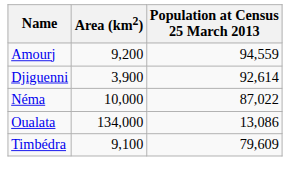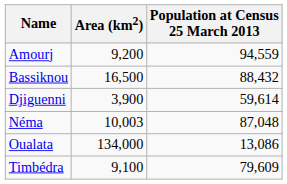+ row: Bassiknou | 16,500 | 88,432
Djiguenni | Population at Census 25 March 2013: 92,614 -> 59,614
Néma | Area (km2): 10,000 -> 10,003
Néma | Population at Census 25 March 2013: 87,022 -> 87,048
